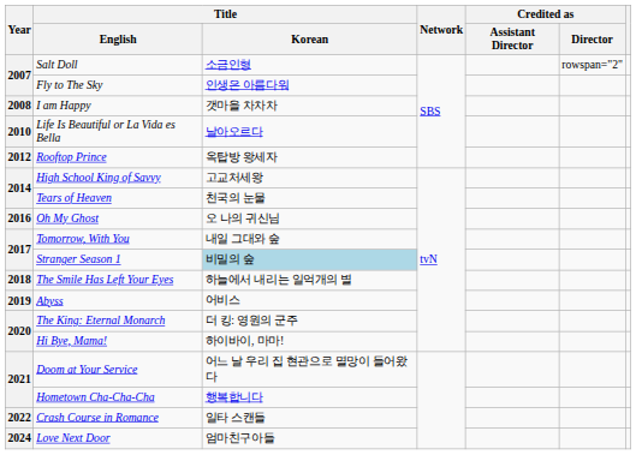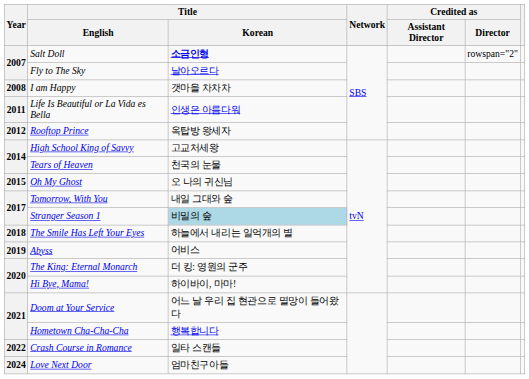Salt Doll | Title / Korean: normal -> bold
Fly to The Sky | Title / Korean: 인생은 아름다워 -> 날아오르다
Life Is Beautiful or La Vida es Bella | Year: 2010 -> 2011
Life Is Beautiful or La Vida es Bella | Title / Korean: 날아오르다 -> 인생은 아름다워
Oh My Ghost | Year: 2016 -> 2015
